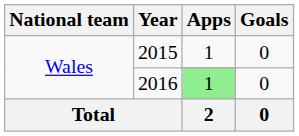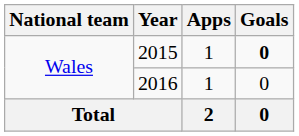2015 | Goals: normal -> bold
2016 | Apps: lightgreen background -> no background
